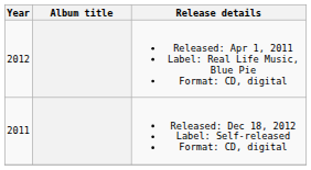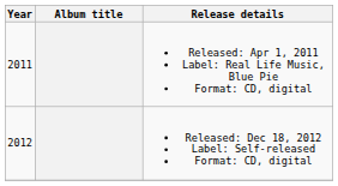row 2 | Year: 2012 -> 2011
row 3 | Year: 2011 -> 2012
